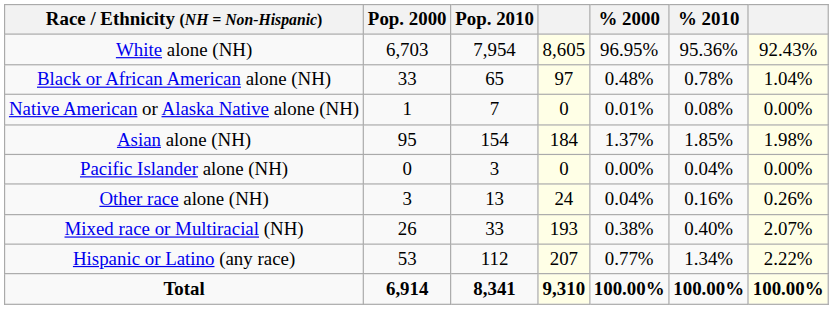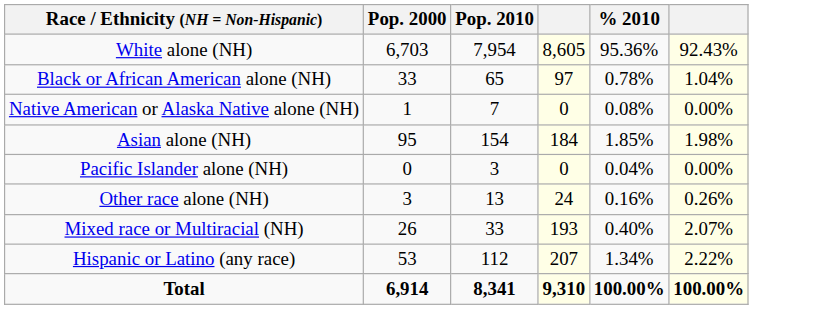- column: % 2000 | 96.95% | 0.48% | 0.01% | 1.37% | 0.00% | 0.04% | 0.38% | 0.77% | 100.00%
